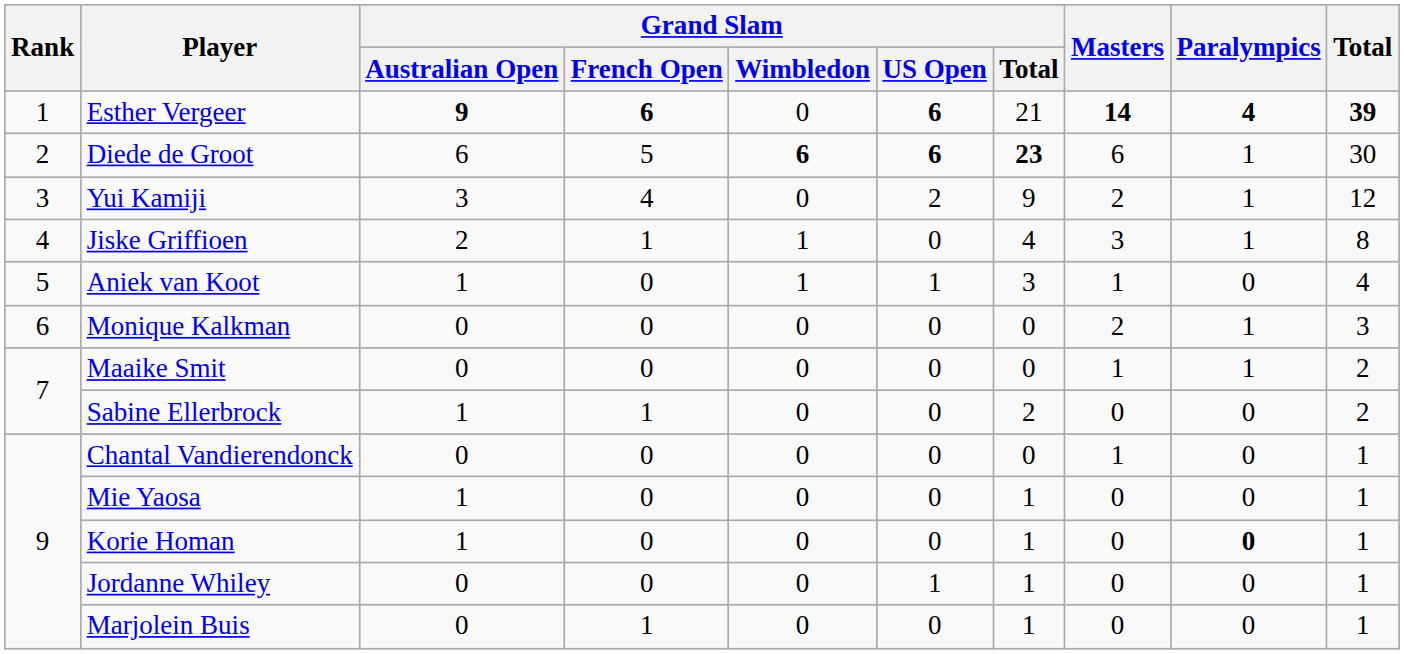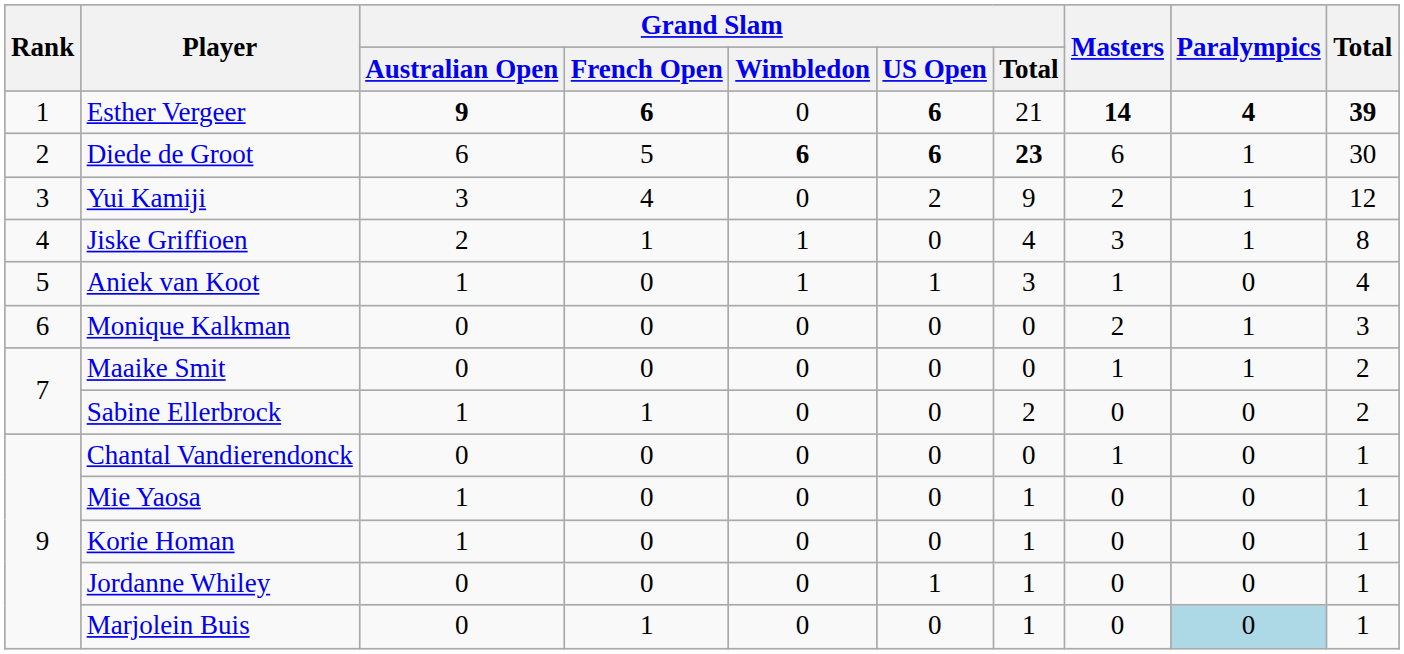Korie Homan | Paralympics: bold -> normal
Marjolein Buis | Paralympics: no background -> lightblue background
